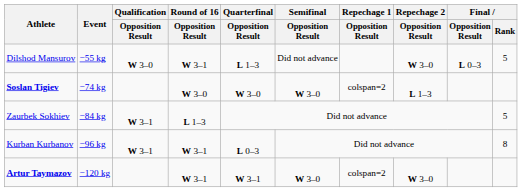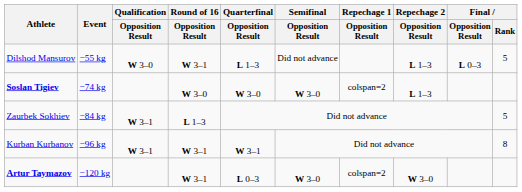Dilshod Mansurov | Repechage 2 / Opposition Result: W 3–0 -> L 1–3
Kurban Kurbanov | Quarterfinal / Opposition Result: L 0–3 -> W 3–1
Artur Taymazov | Quarterfinal / Opposition Result: W 3–1 -> L 0–3
